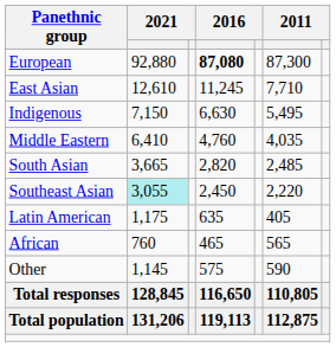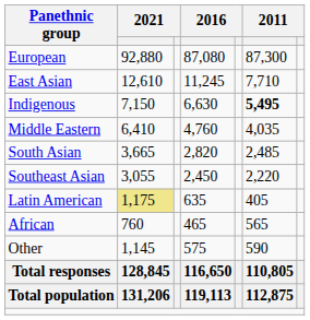European | column 4: bold -> normal
Indigenous | column 6: normal -> bold
Southeast Asian | column 2: paleturquoise background -> no background
Latin American | column 2: no background -> khaki background
